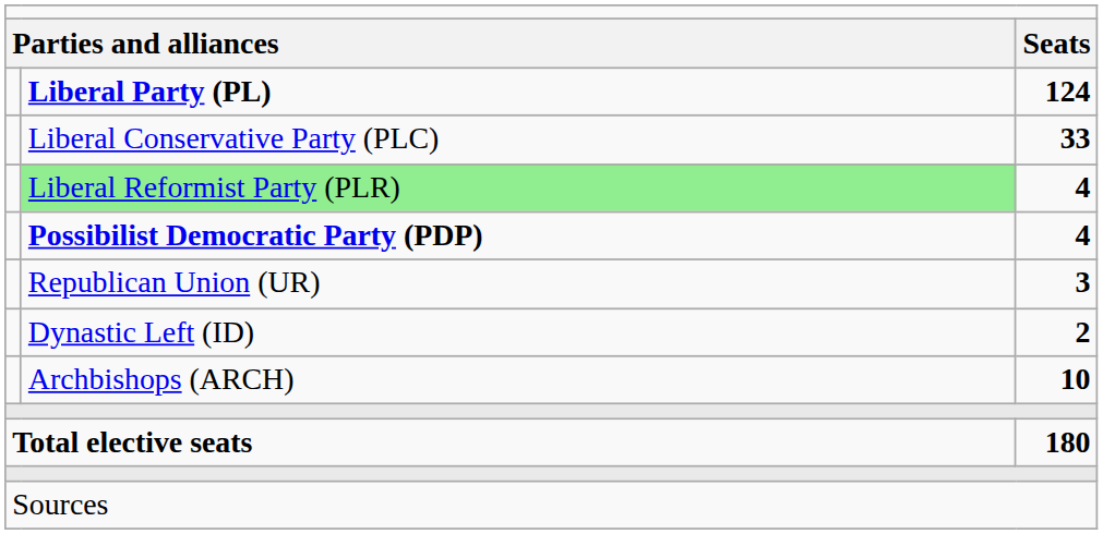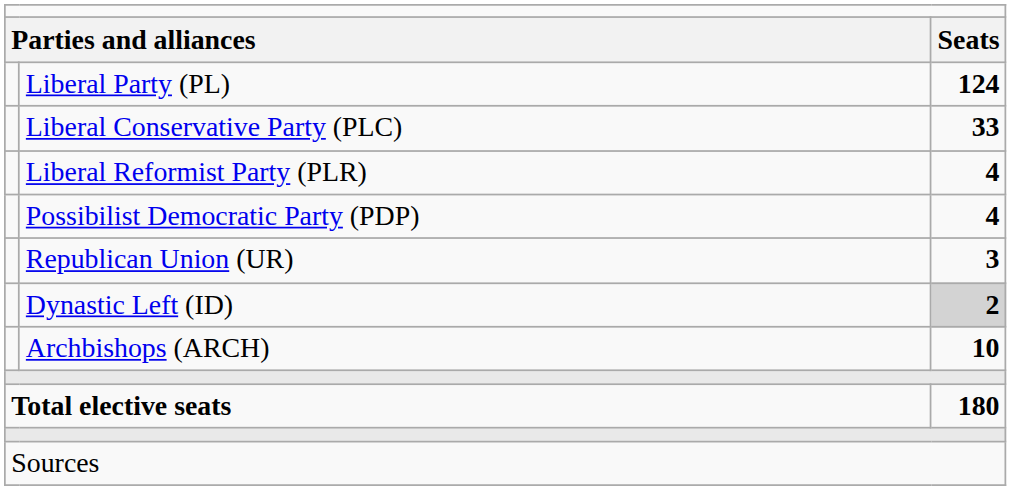Liberal Party (PL) | column 2: bold -> normal
Liberal Reformist Party (PLR) | column 2: lightgreen background -> no background
Possibilist Democratic Party (PDP) | column 2: bold -> normal
Dynastic Left (ID) | column 3: no background -> lightgrey background
